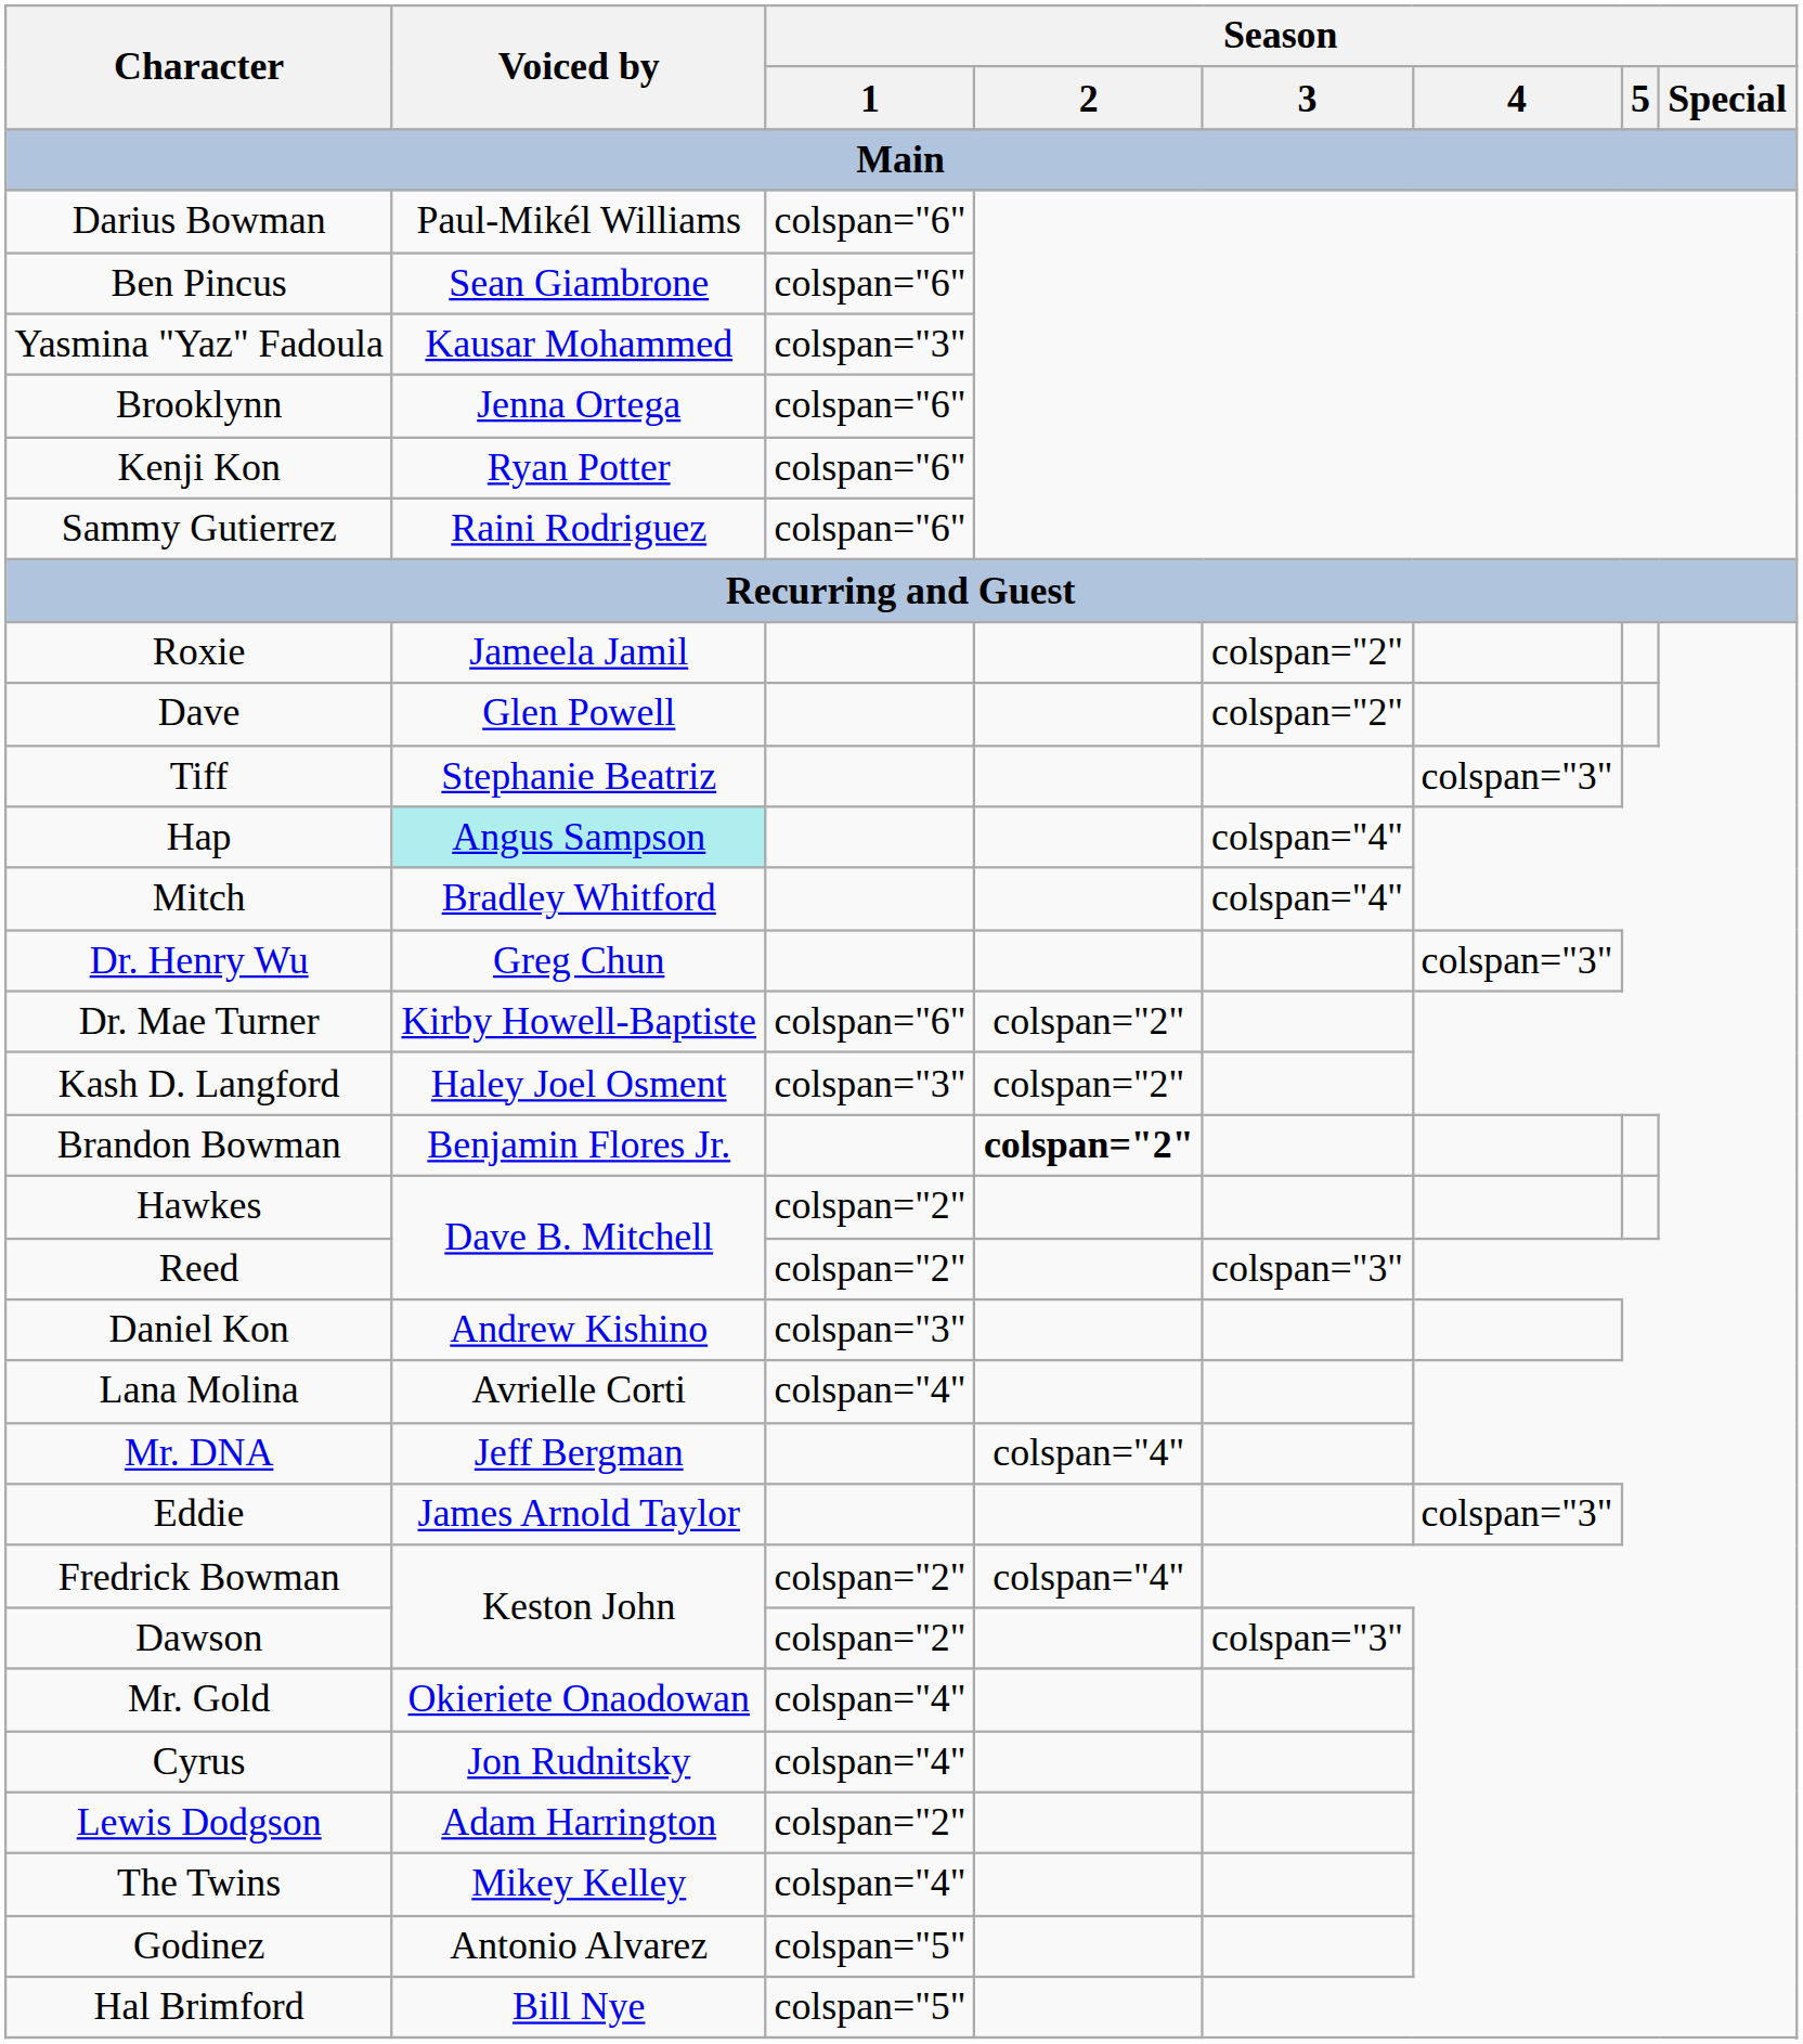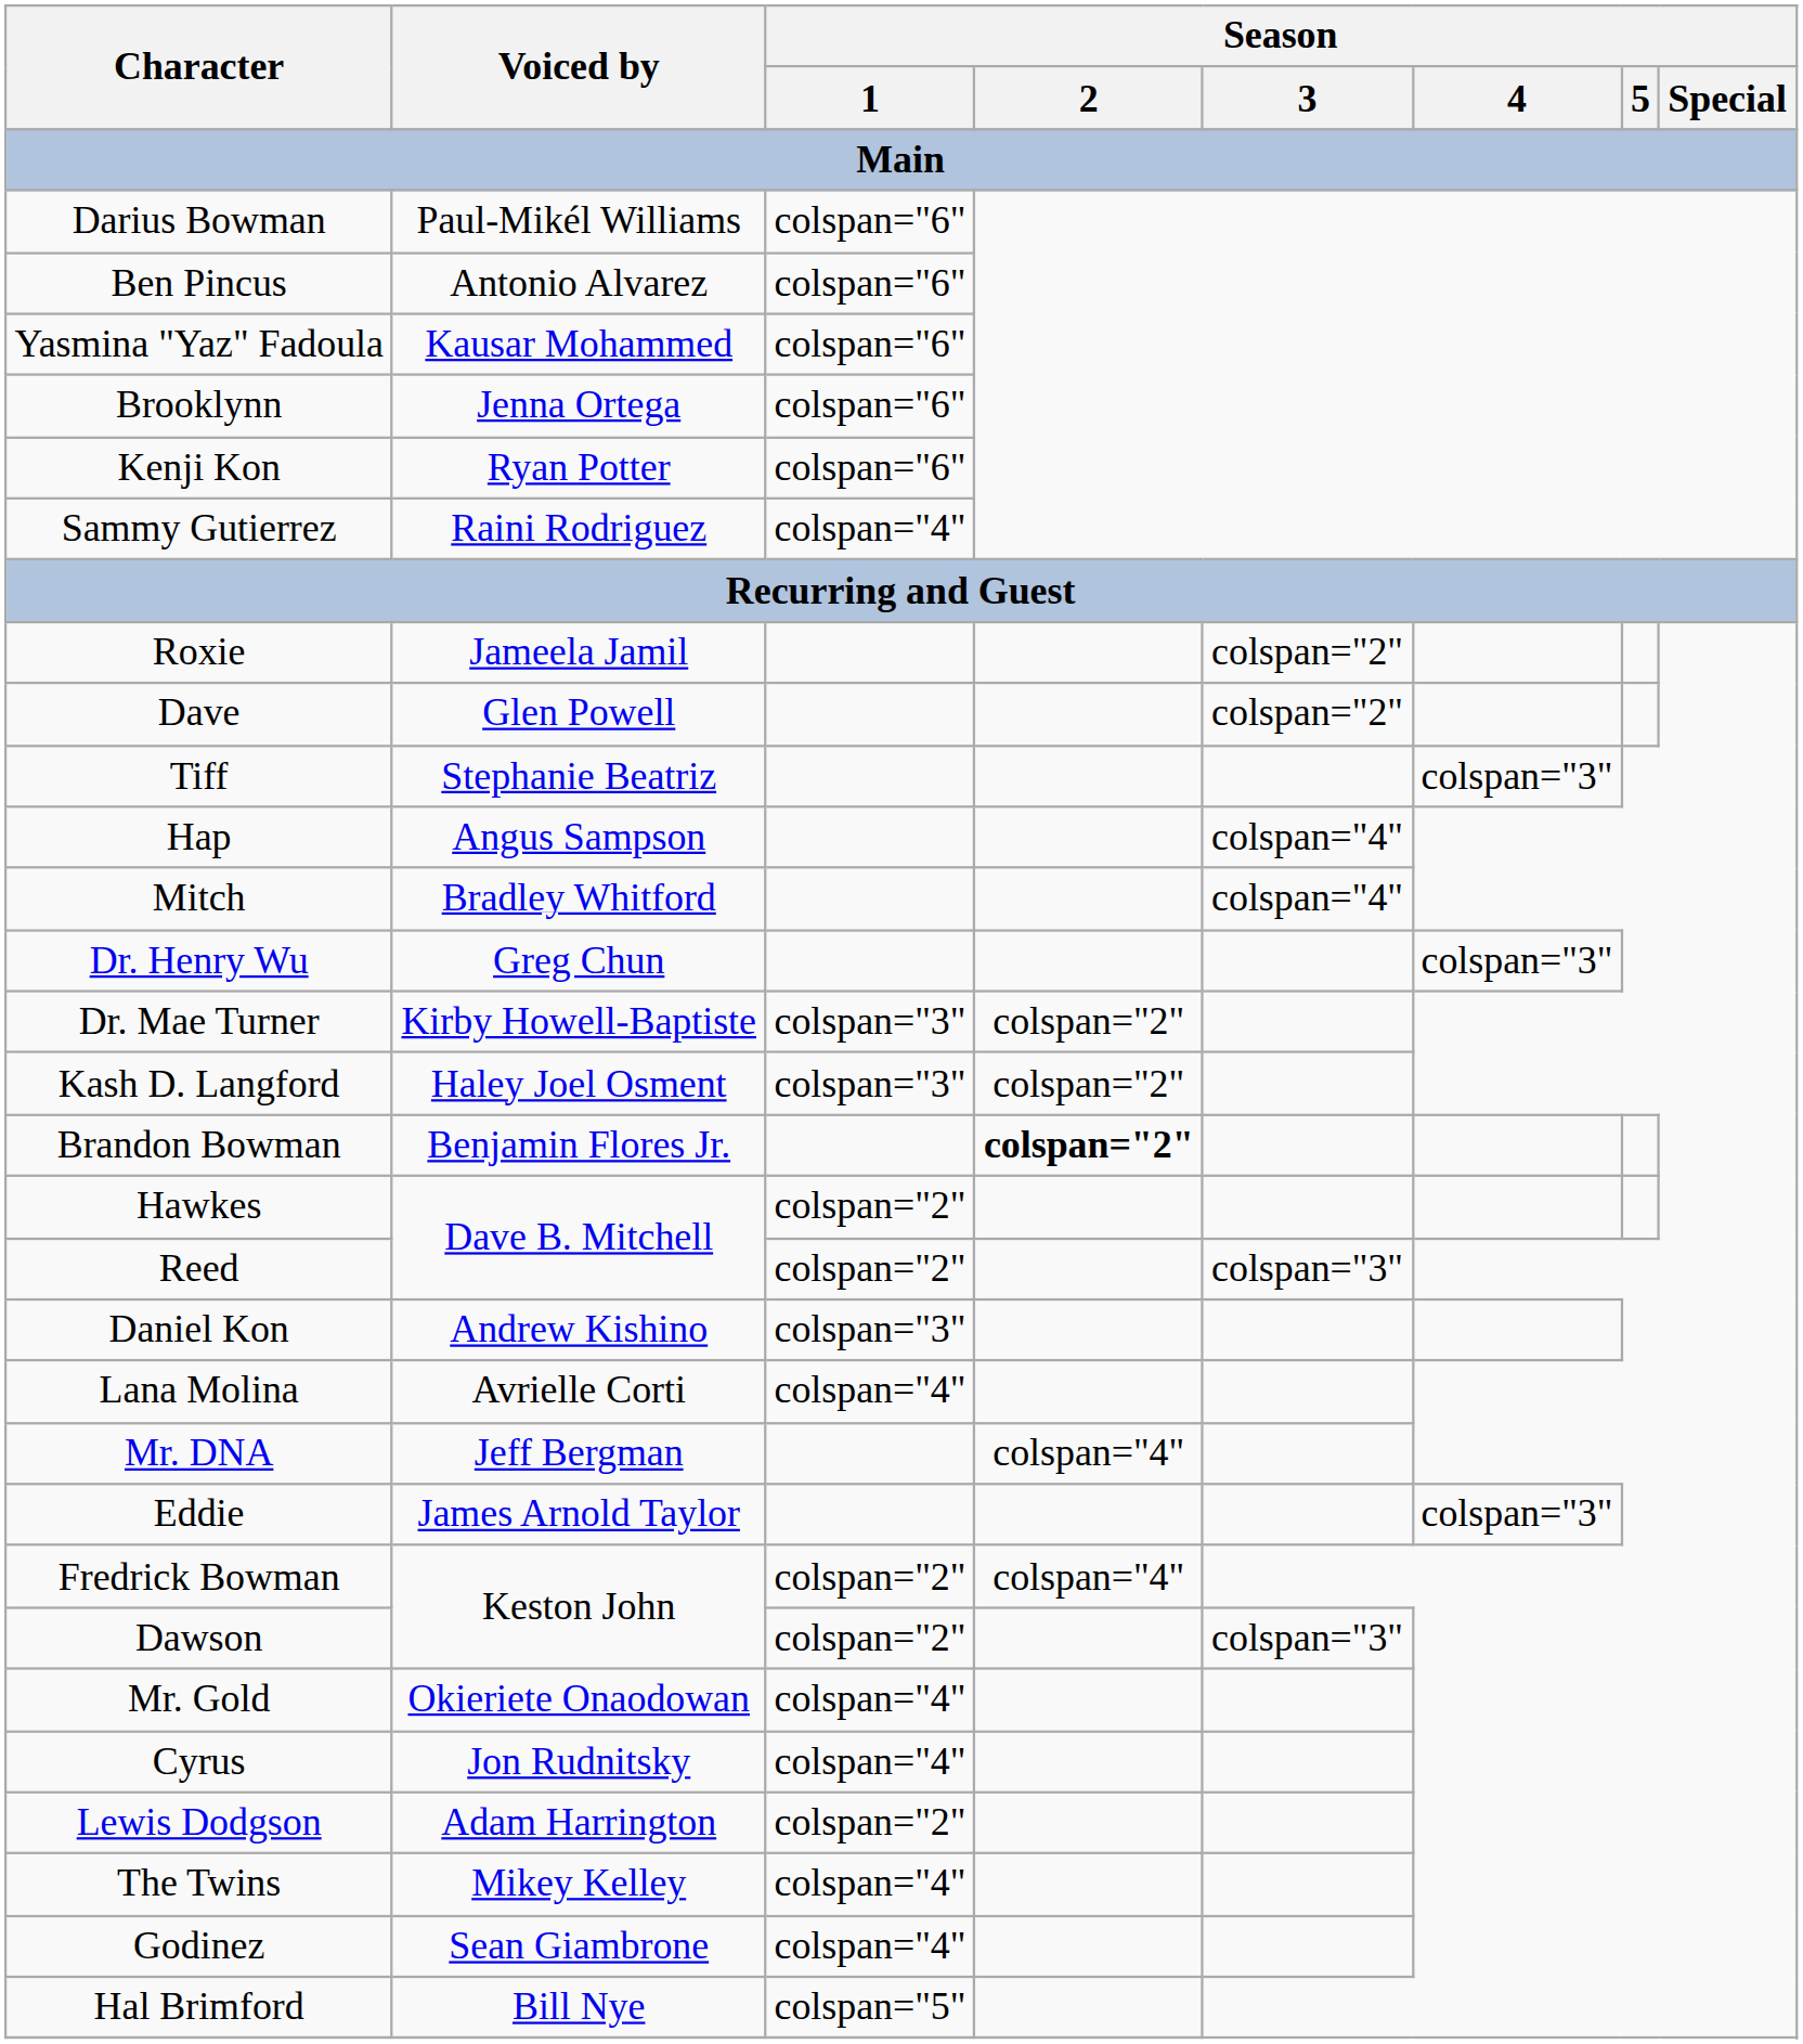Ben Pincus | Voiced by: Sean Giambrone -> Antonio Alvarez
Yasmina "Yaz" Fadoula | Season / 1: colspan="3" -> colspan="6"
Sammy Gutierrez | Season / 1: colspan="6" -> colspan="4"
Hap | Voiced by: paleturquoise background -> no background
Dr. Mae Turner | Season / 1: colspan="6" -> colspan="3"
Godinez | Voiced by: Antonio Alvarez -> Sean Giambrone
Godinez | Season / 1: colspan="5" -> colspan="4"
